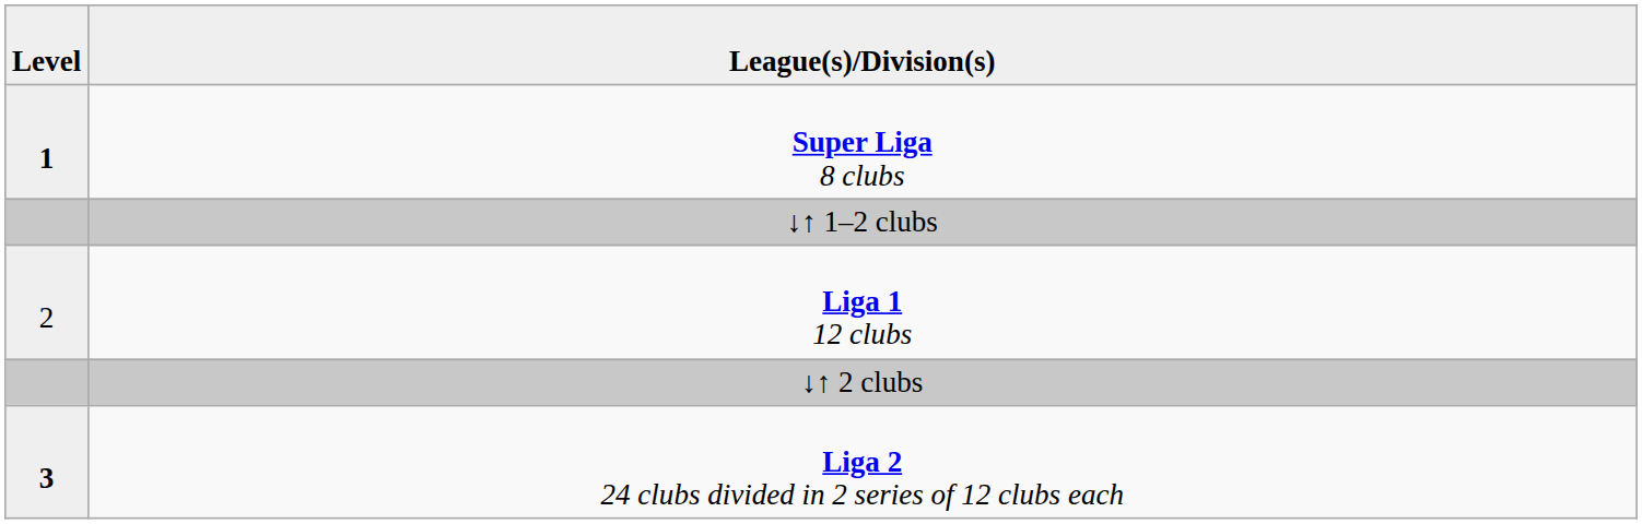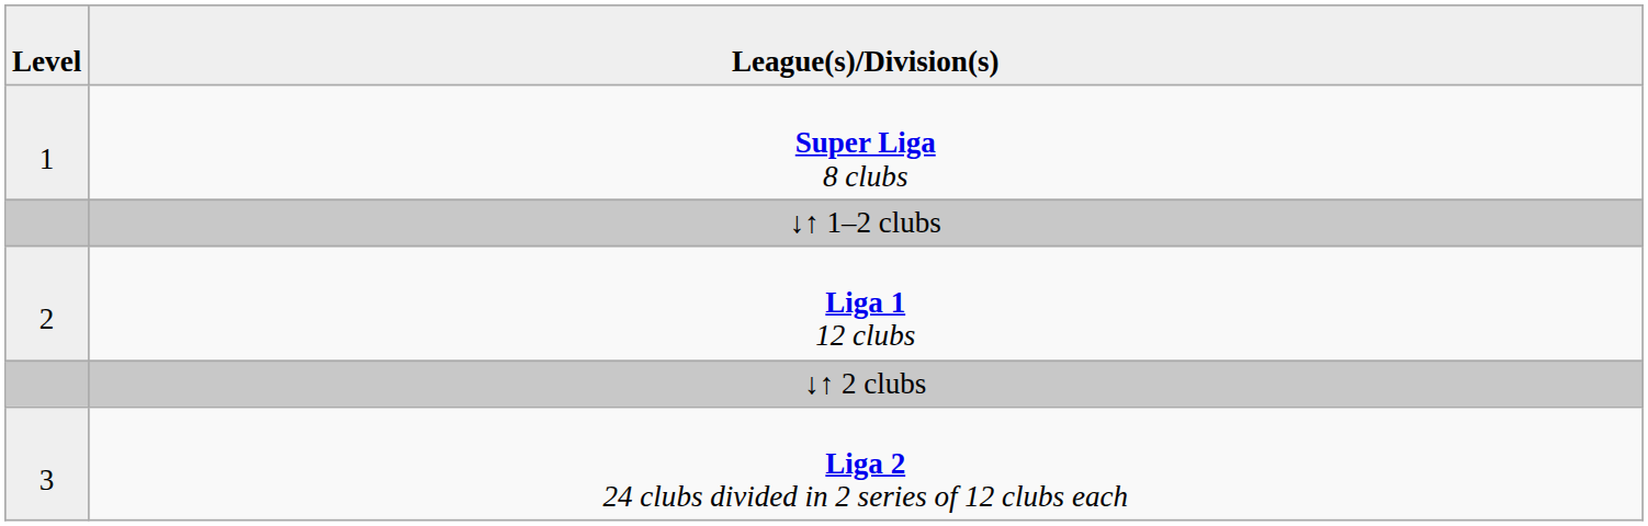Super Liga 8 clubs | column 1: bold -> normal
Liga 2 24 clubs divided in 2 series of 12 clubs each | column 1: bold -> normal
